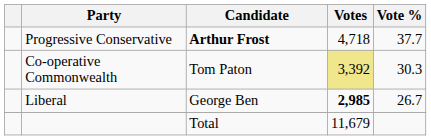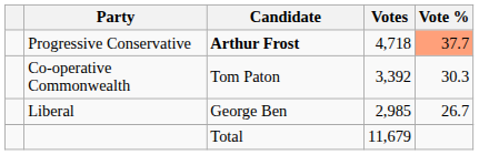Progressive Conservative | Vote %: no background -> lightsalmon background
Co-operative Commonwealth | Votes: khaki background -> no background
Liberal | Votes: bold -> normal
